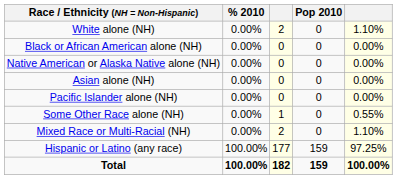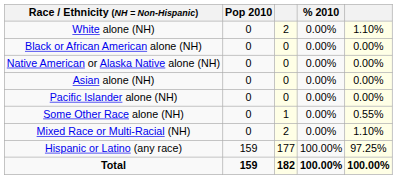columns swapped: Pop 2010 <-> % 2010
